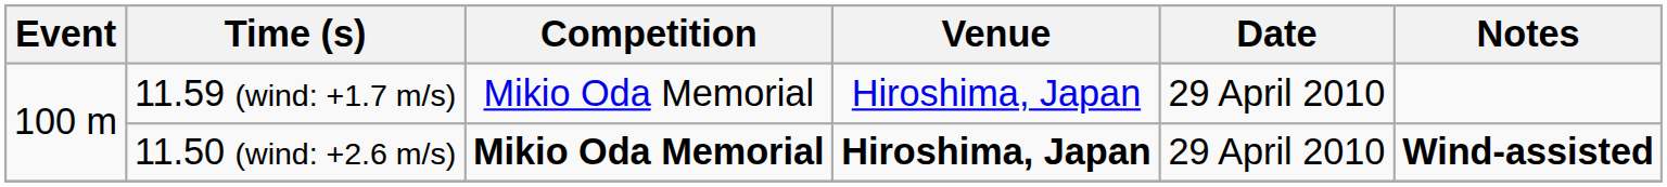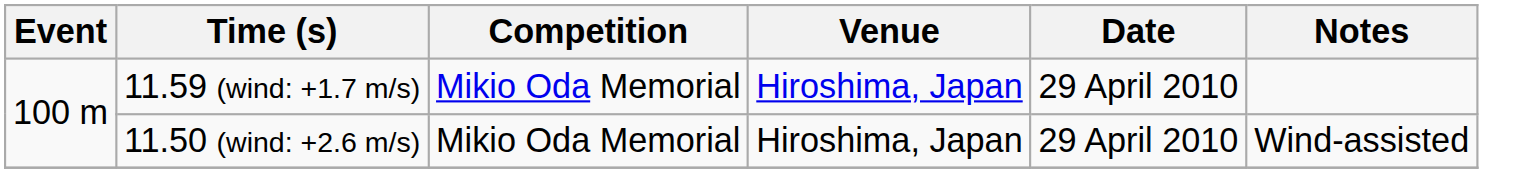11.50 (wind: +2.6 m/s) | Competition: bold -> normal
11.50 (wind: +2.6 m/s) | Venue: bold -> normal
11.50 (wind: +2.6 m/s) | Notes: bold -> normal
